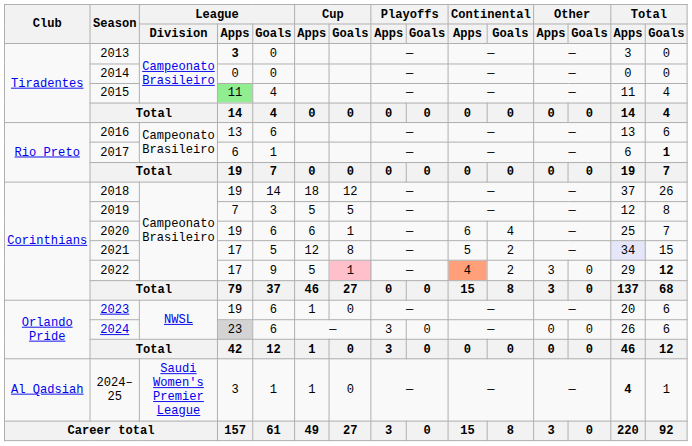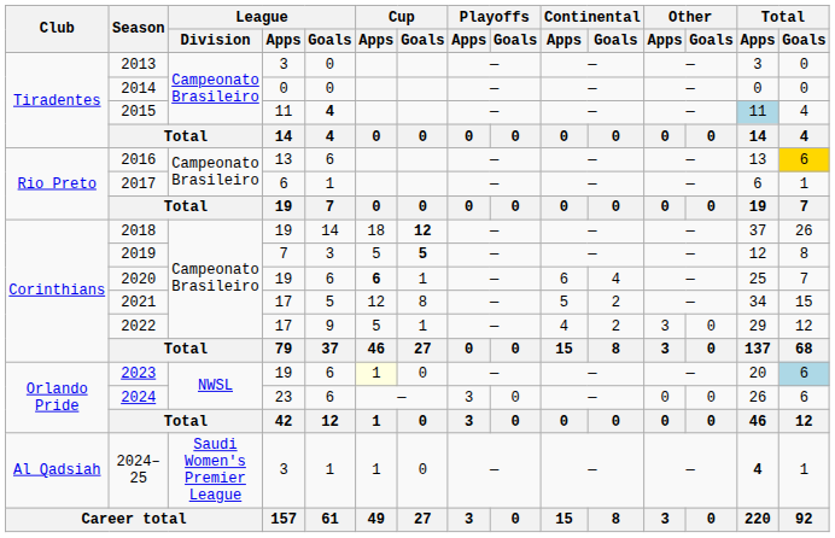2013 | League / Apps: bold -> normal
2015 | League / Apps: lightgreen background -> no background
2015 | League / Goals: normal -> bold
2015 | Total / Apps: no background -> lightblue background
2016 | Total / Goals: no background -> gold background
2017 | Total / Goals: bold -> normal
2018 | Cup / Goals: normal -> bold
2019 | Cup / Goals: normal -> bold
2020 | Cup / Apps: normal -> bold
2021 | Total / Apps: lavender background -> no background
2022 | Cup / Goals: pink background -> no background
2022 | Continental / Apps: lightsalmon background -> no background
2022 | Total / Goals: bold -> normal
2023 | Cup / Apps: no background -> lightyellow background
2023 | Total / Goals: no background -> lightblue background
2024 | League / Apps: lightgrey background -> no background
